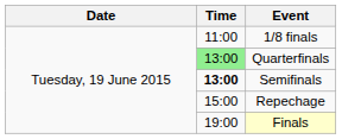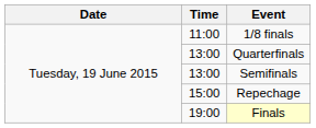Quarterfinals | Time: lightgreen background -> no background
Semifinals | Time: bold -> normal
